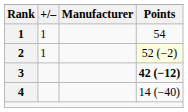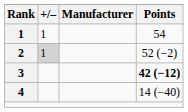2 | +/–: no background -> lightgrey background
2 | Points: lightyellow background -> no background
